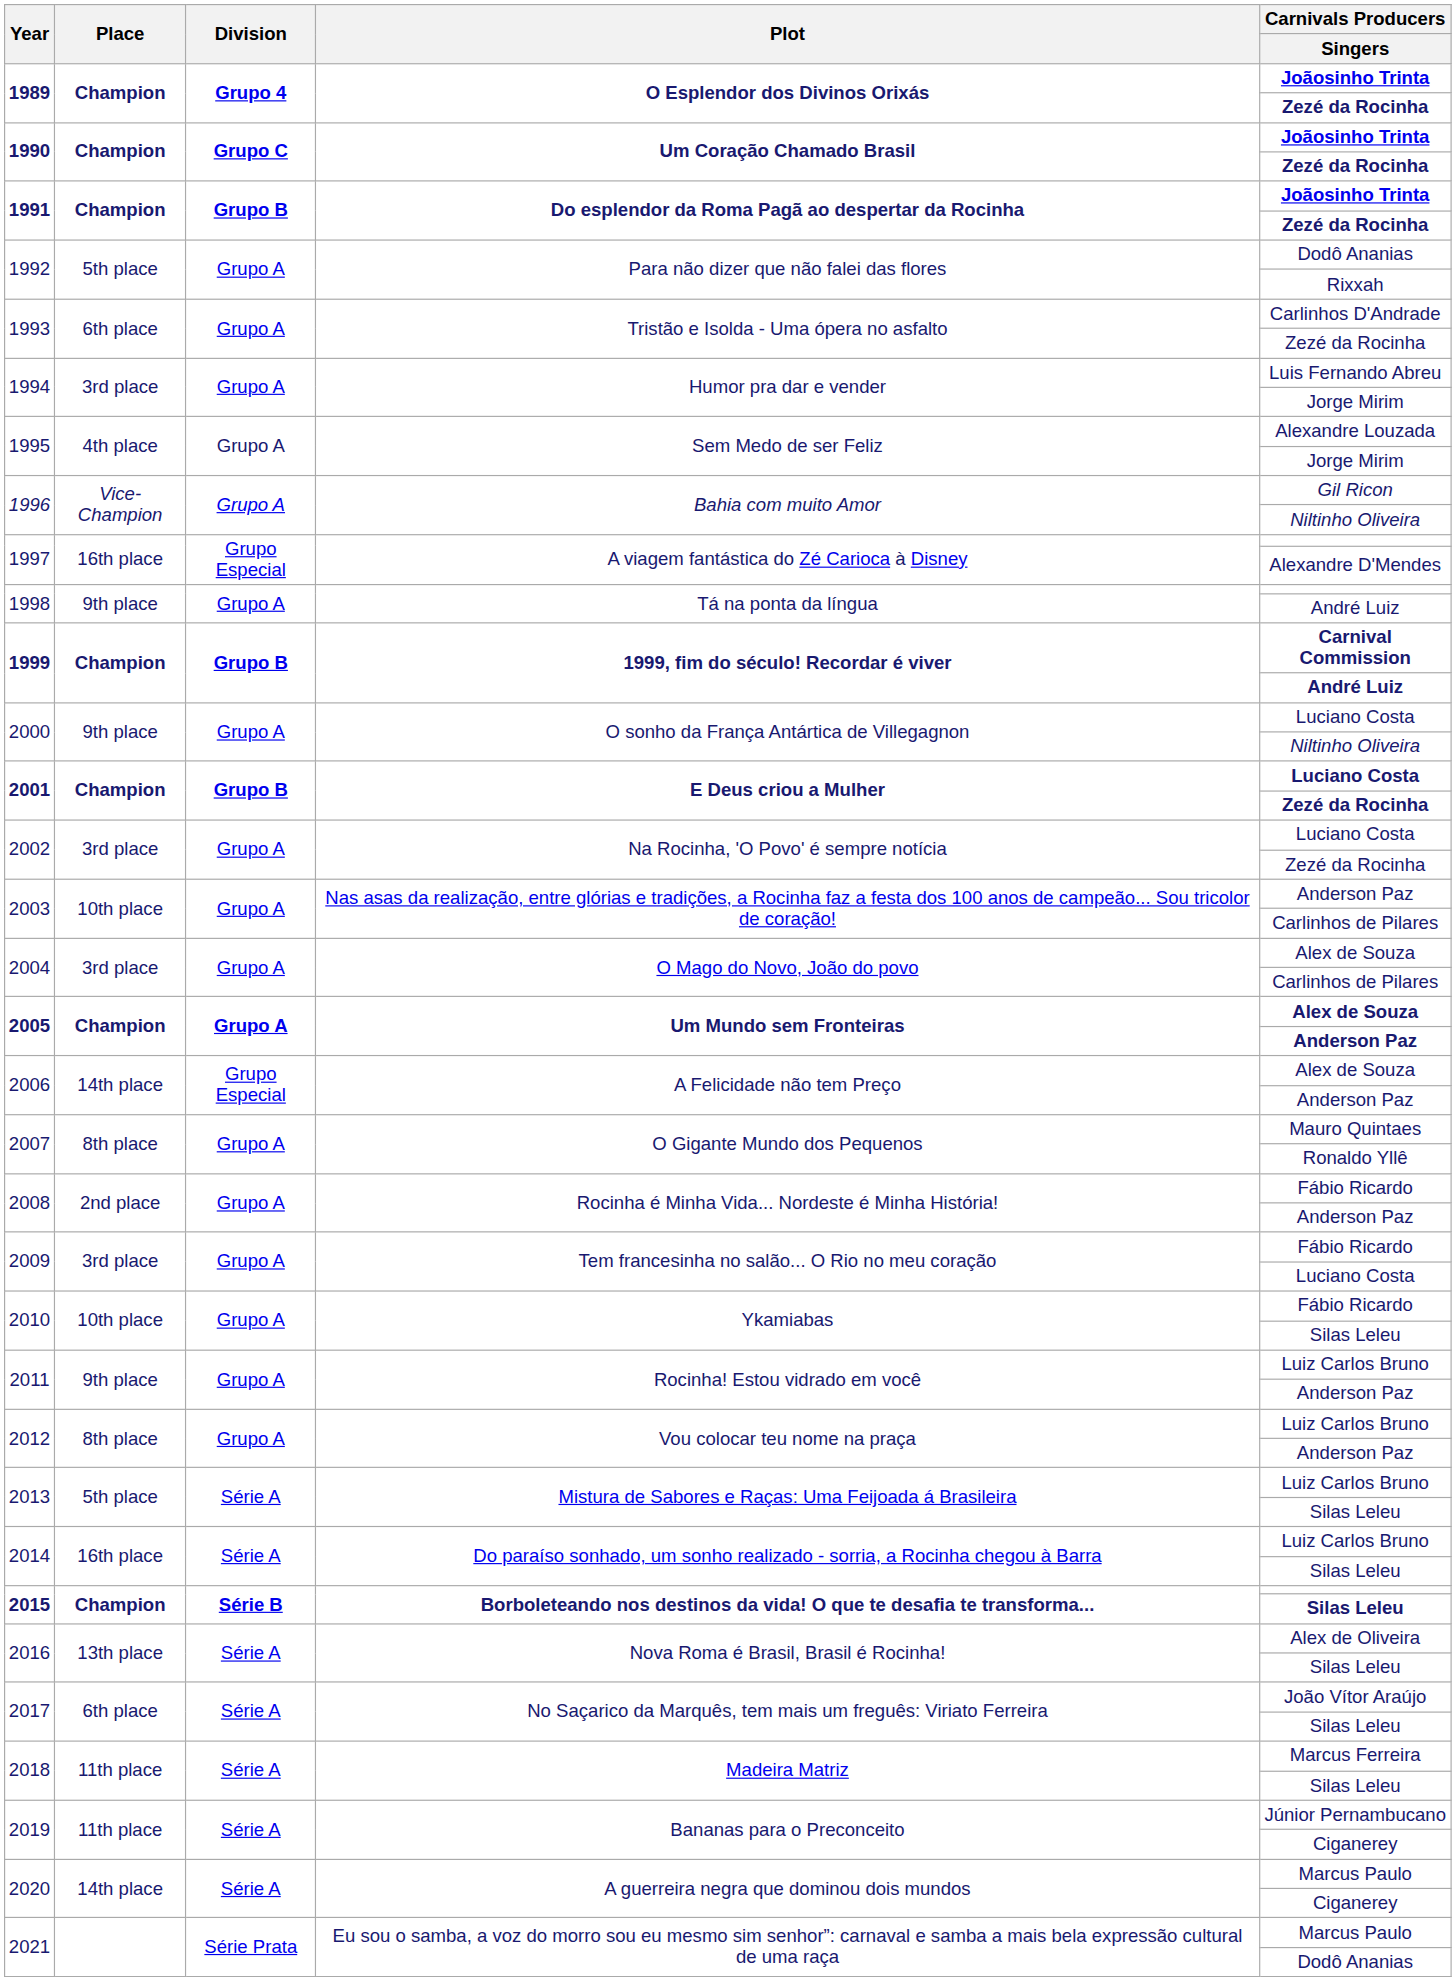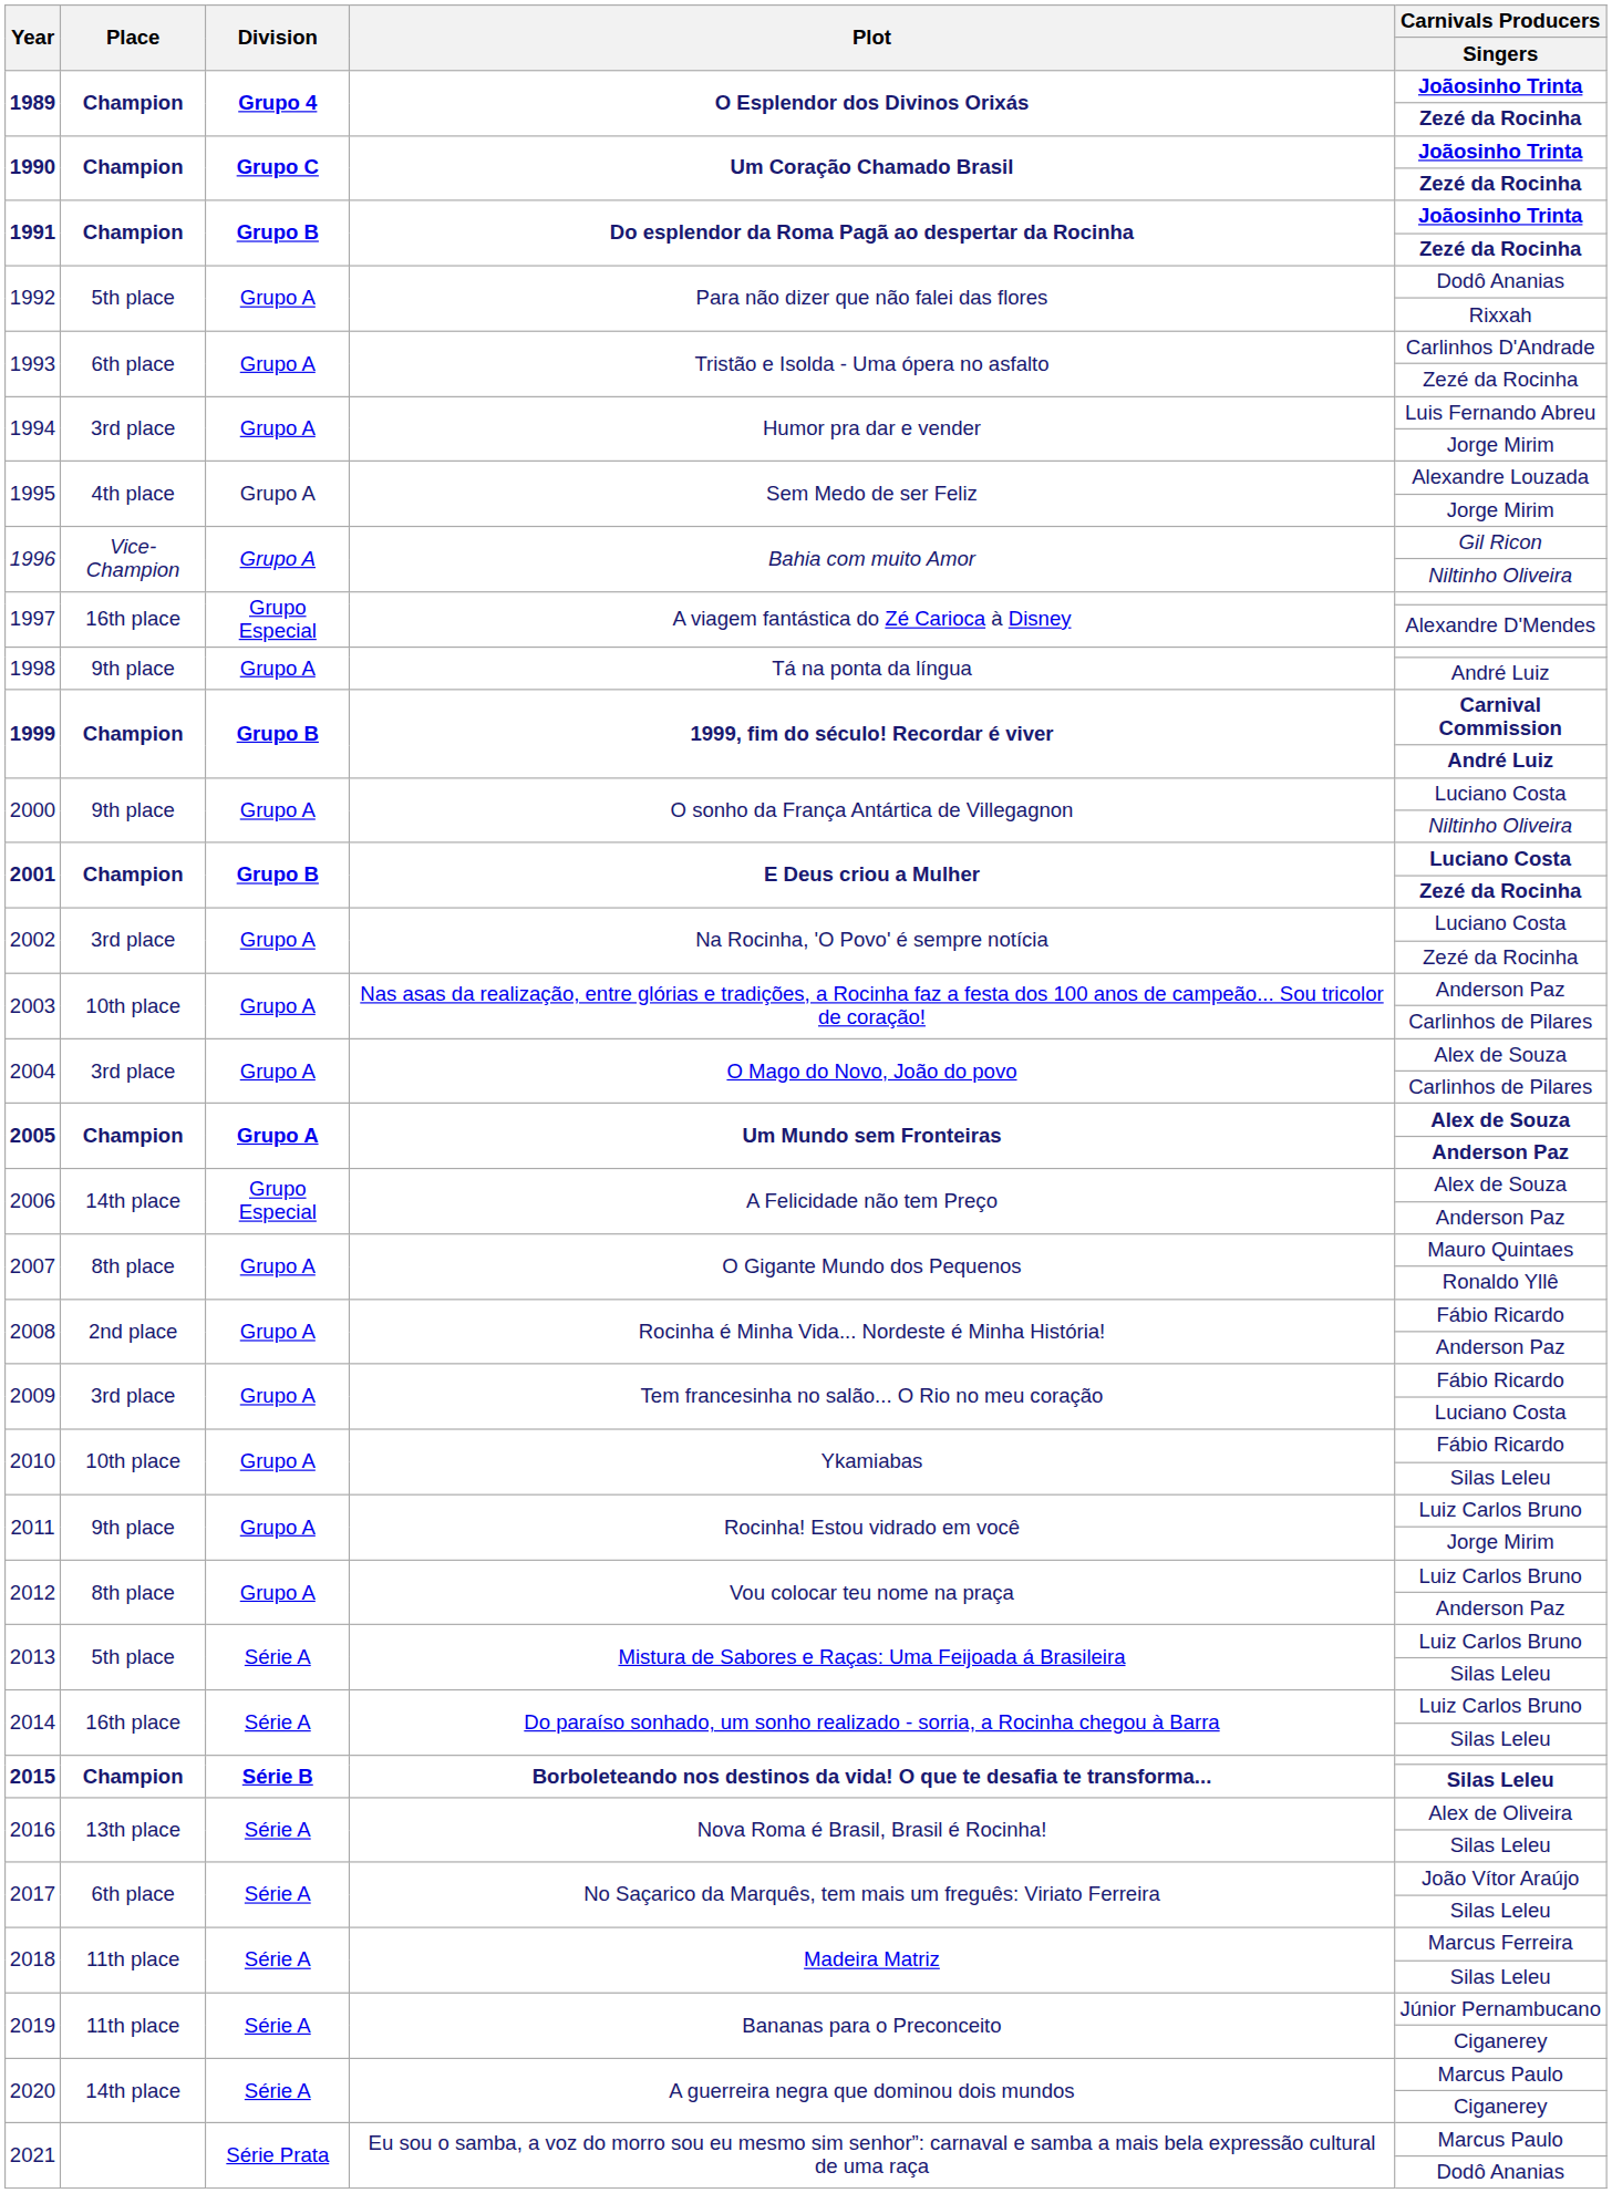row 48 | Carnivals Producers / Singers: Anderson Paz -> Jorge Mirim
